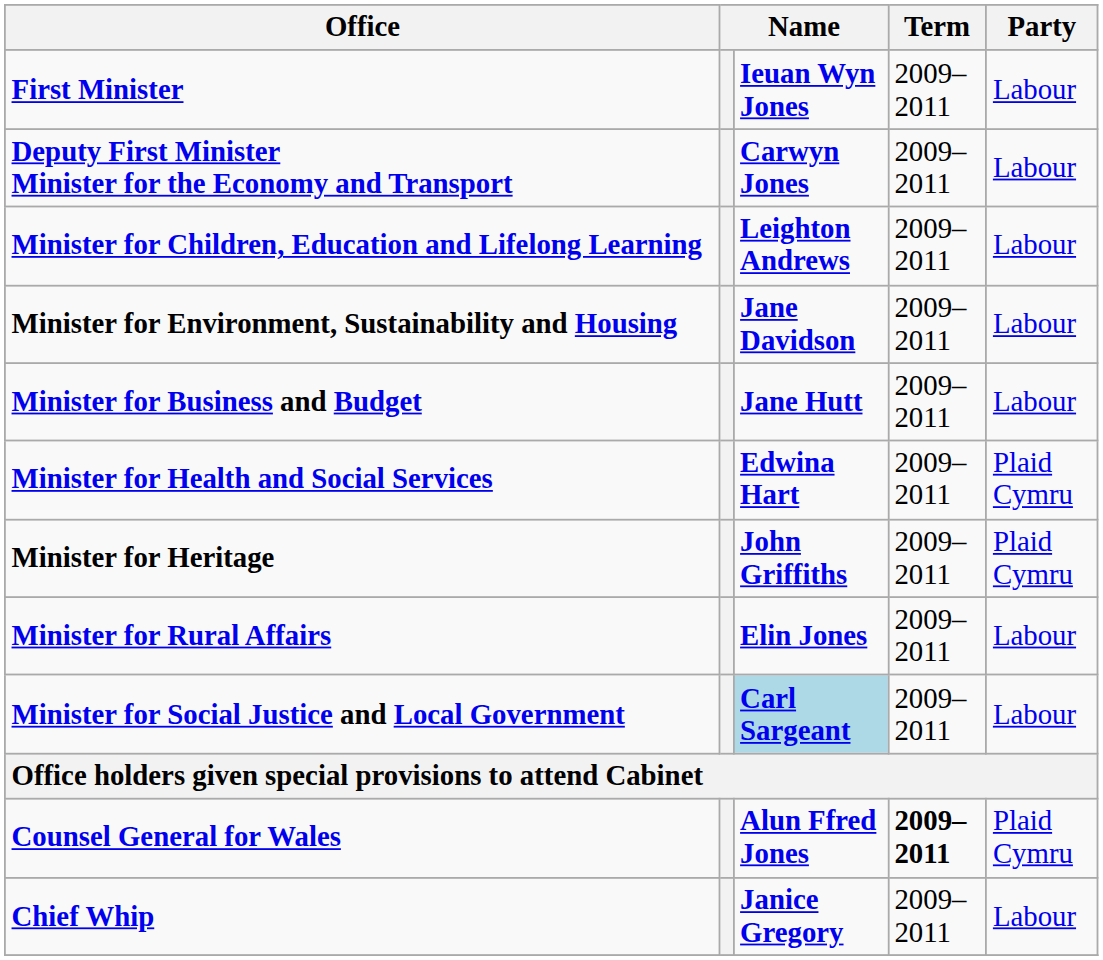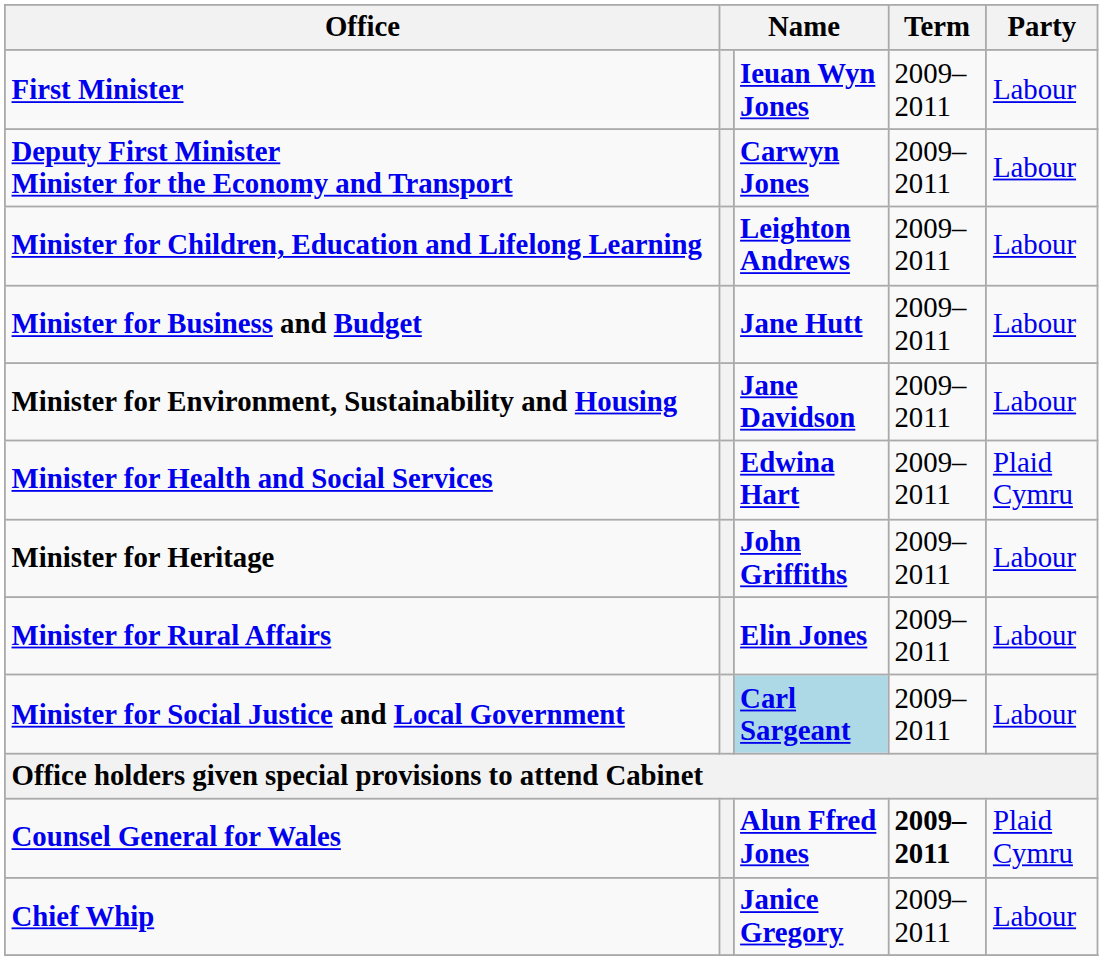rows swapped: Minister for Environment, Sustainability and Housing <-> Minister for Business and Budget
Minister for Heritage | Party: Plaid Cymru -> Labour
